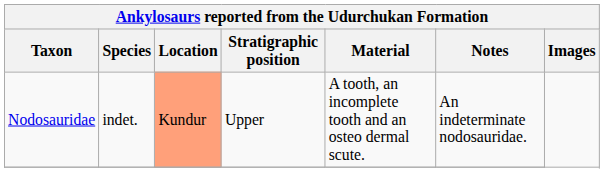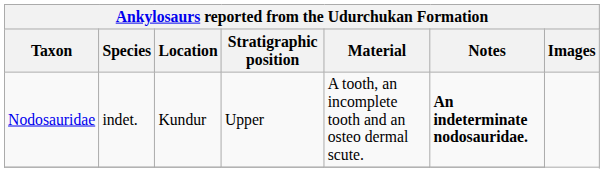Nodosauridae | Location: lightsalmon background -> no background
Nodosauridae | Notes: normal -> bold
